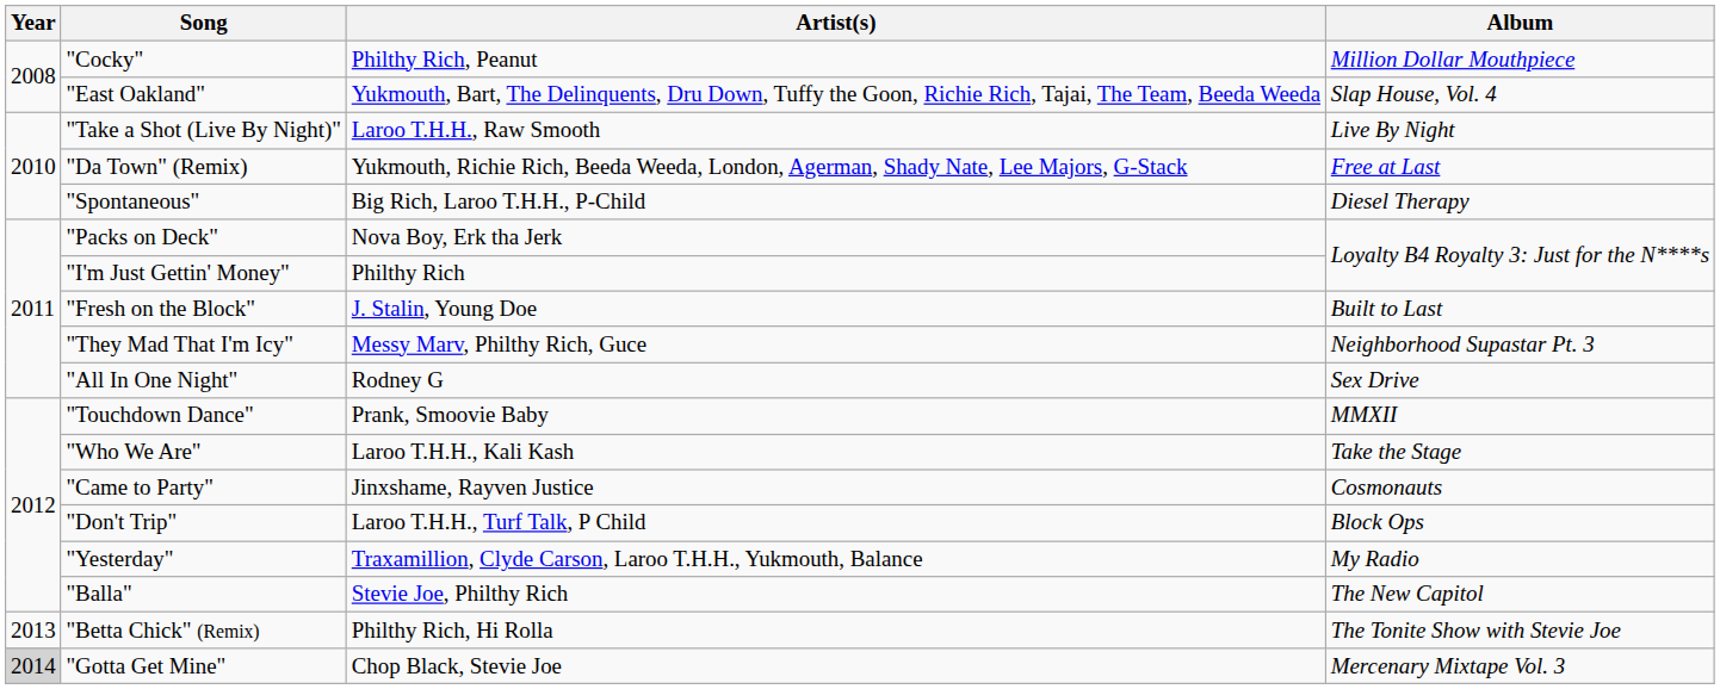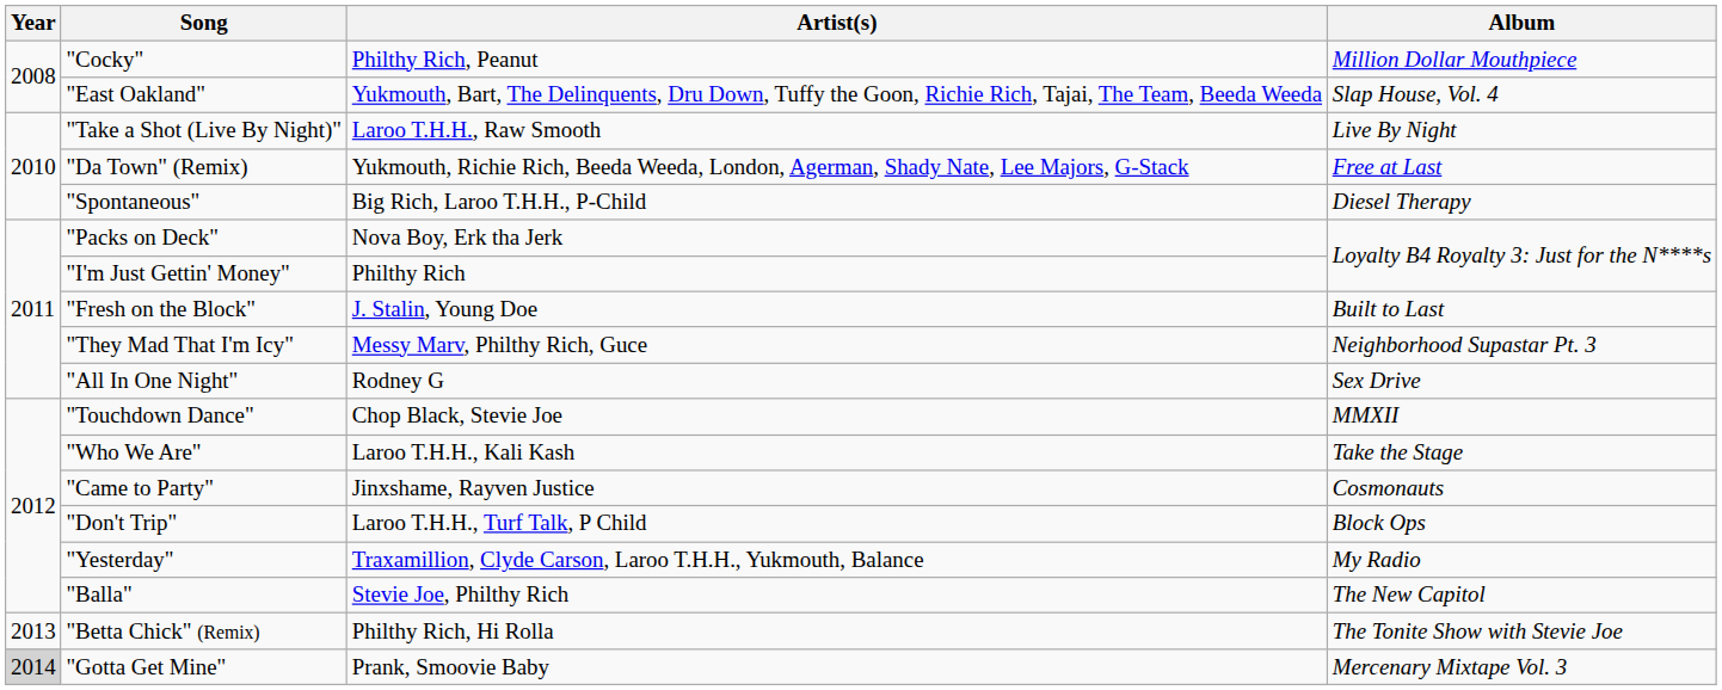"Touchdown Dance" | Artist(s): Prank, Smoovie Baby -> Chop Black, Stevie Joe
"Gotta Get Mine" | Artist(s): Chop Black, Stevie Joe -> Prank, Smoovie Baby
